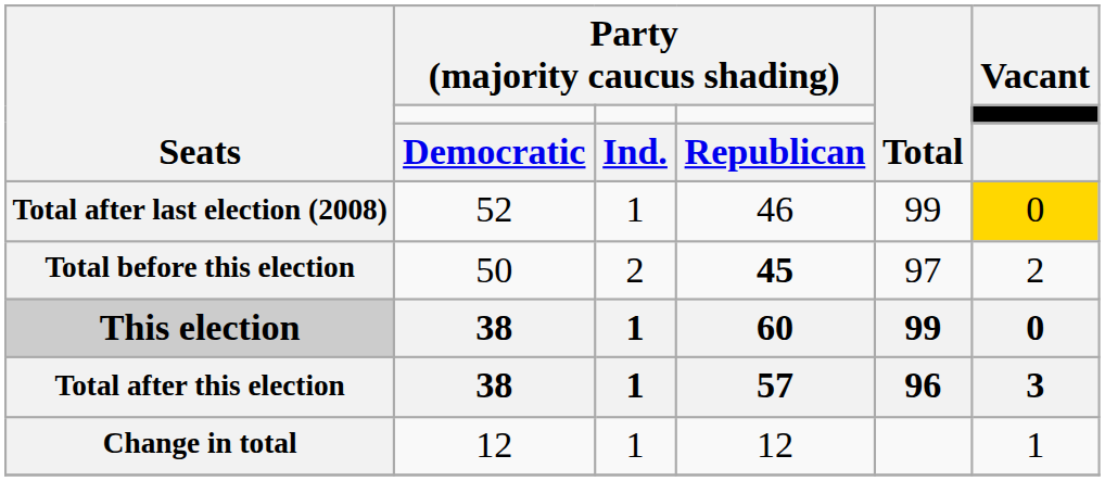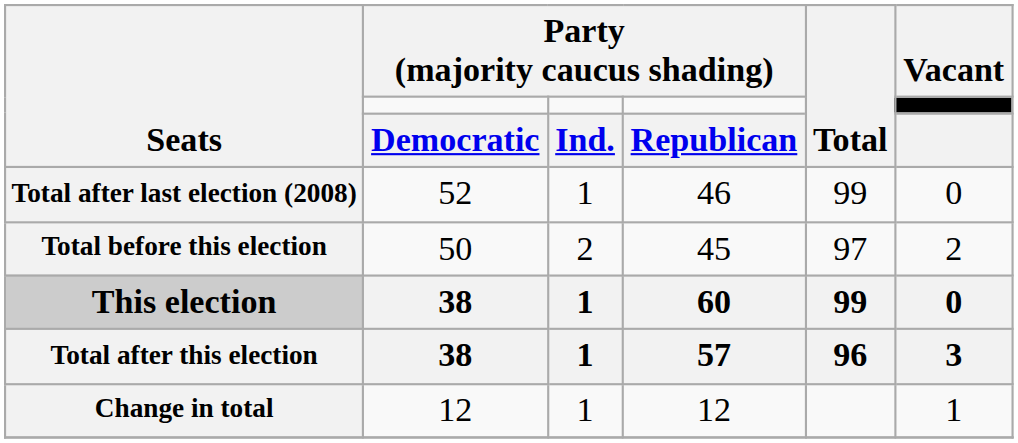row 4 | Vacant: gold background -> no background
row 5 | column 4: bold -> normal
